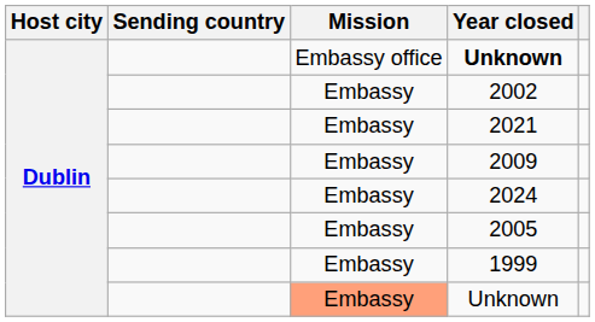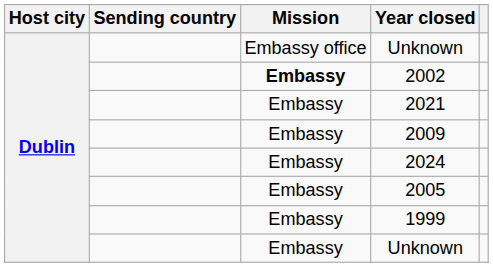Embassy office / Unknown | Year closed: bold -> normal
2002 | Mission: normal -> bold
Embassy / Unknown | Mission: lightsalmon background -> no background
